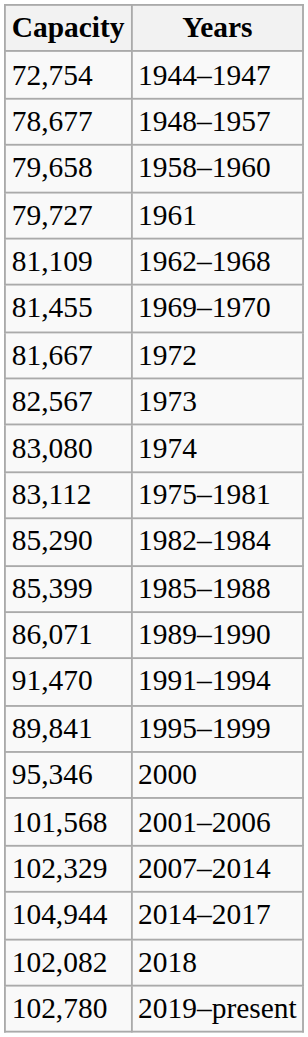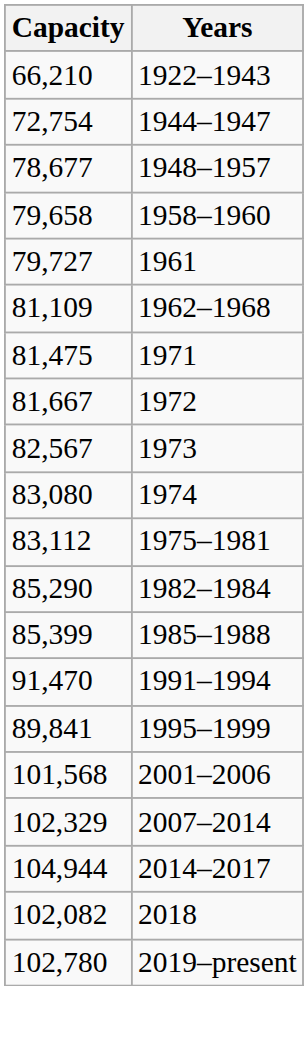+ row: 66,210 | 1922–1943
- row: 81,455 | 1969–1970
+ row: 81,475 | 1971
- row: 86,071 | 1989–1990
- row: 95,346 | 2000
